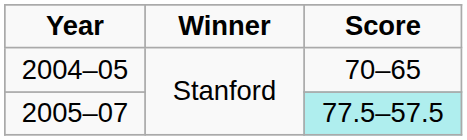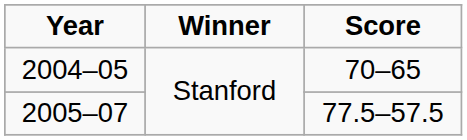2005–07 | Score: paleturquoise background -> no background
